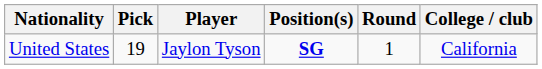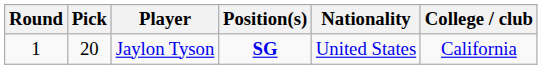columns swapped: Round <-> Nationality
Jaylon Tyson | Pick: 19 -> 20
